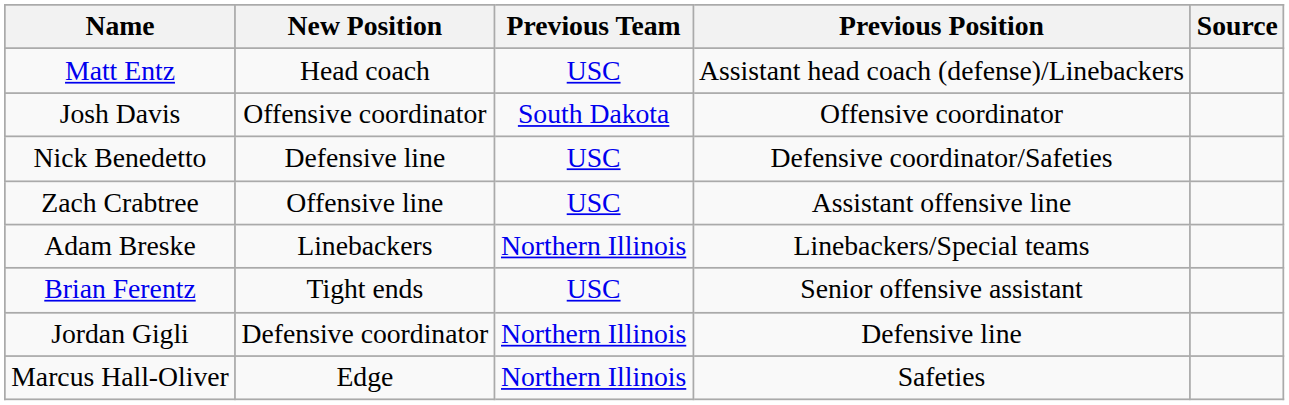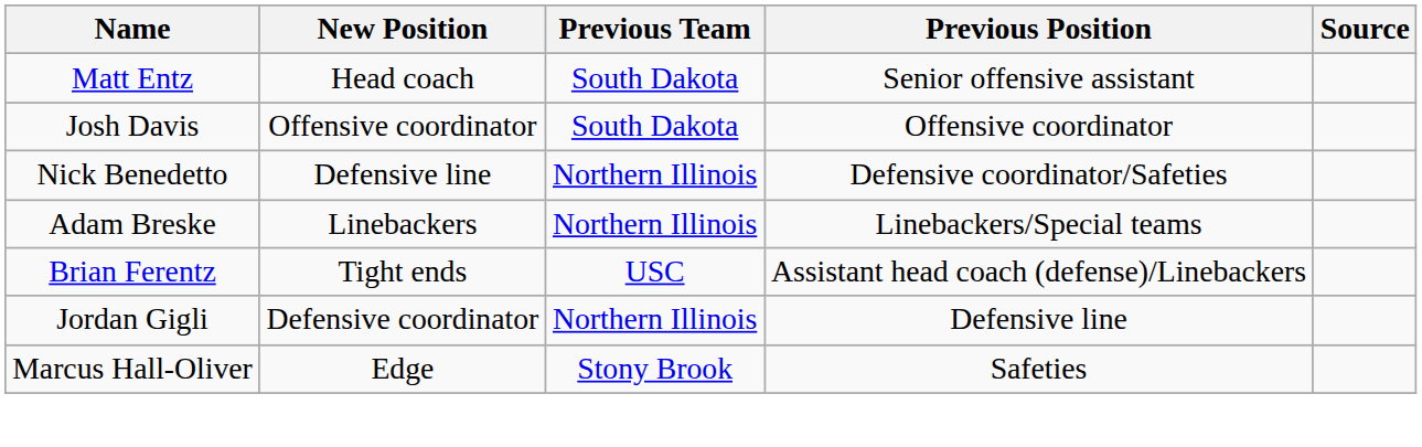Matt Entz | Previous Team: USC -> South Dakota
Matt Entz | Previous Position: Assistant head coach (defense)/Linebackers -> Senior offensive assistant
Nick Benedetto | Previous Team: USC -> Northern Illinois
- row: Zach Crabtree | Offensive line | USC | Assistant offensive line
Brian Ferentz | Previous Position: Senior offensive assistant -> Assistant head coach (defense)/Linebackers
Marcus Hall-Oliver | Previous Team: Northern Illinois -> Stony Brook
